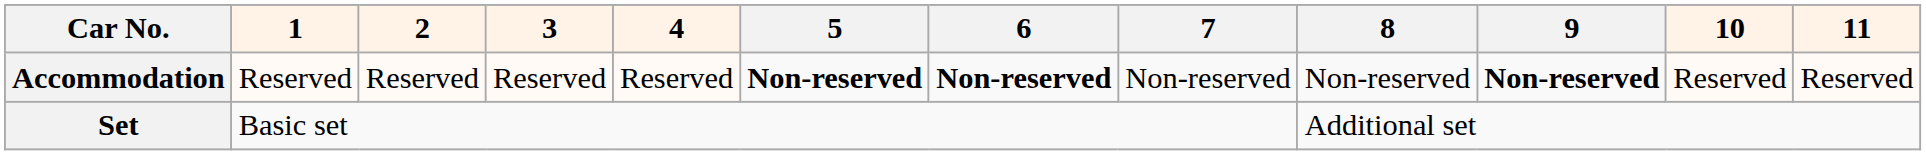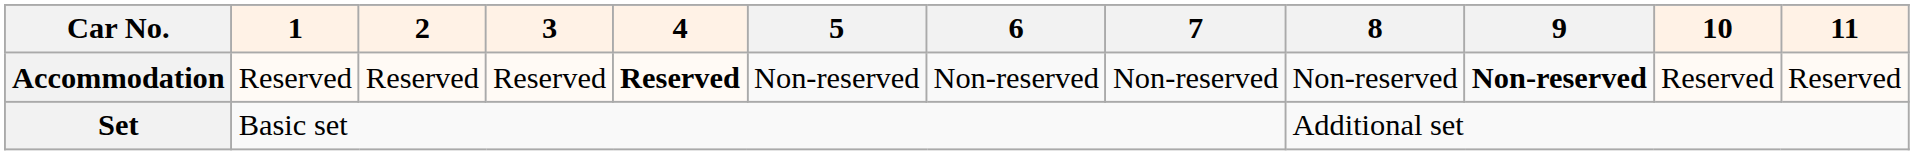Accommodation | 4: normal -> bold
Accommodation | 5: bold -> normal
Accommodation | 6: bold -> normal
